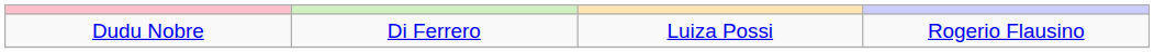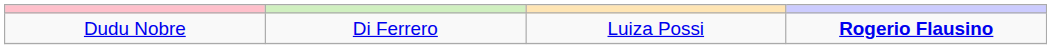Dudu Nobre | column 4: normal -> bold
